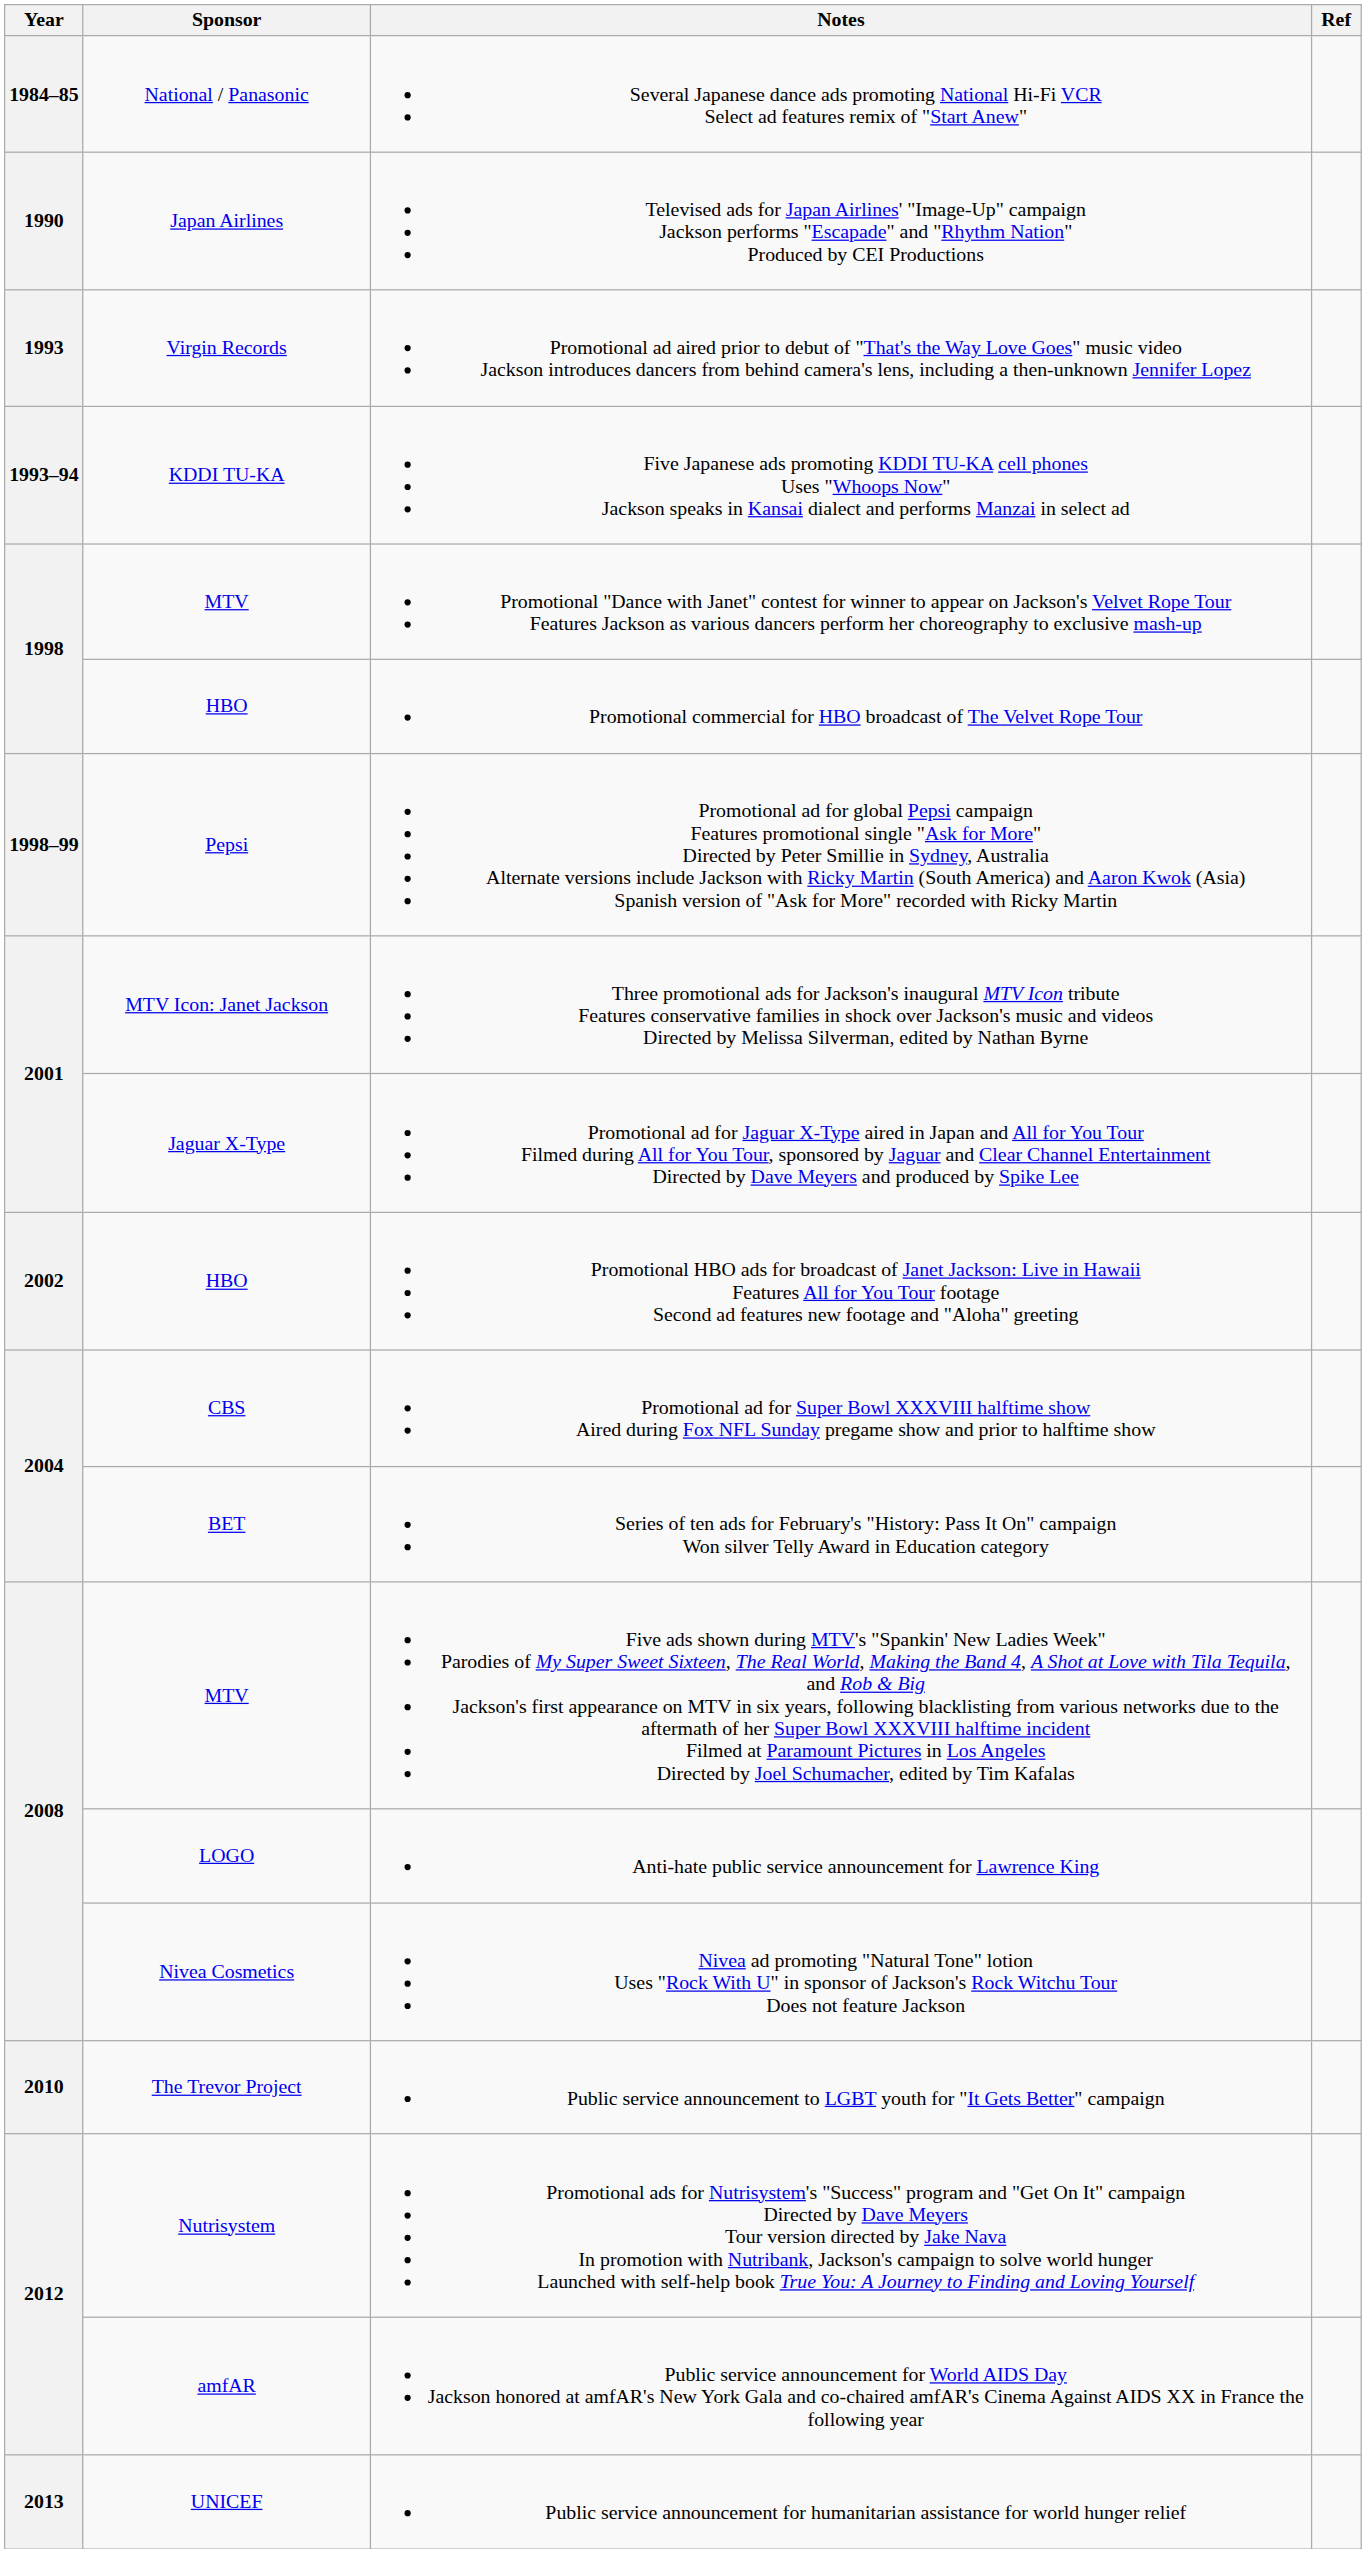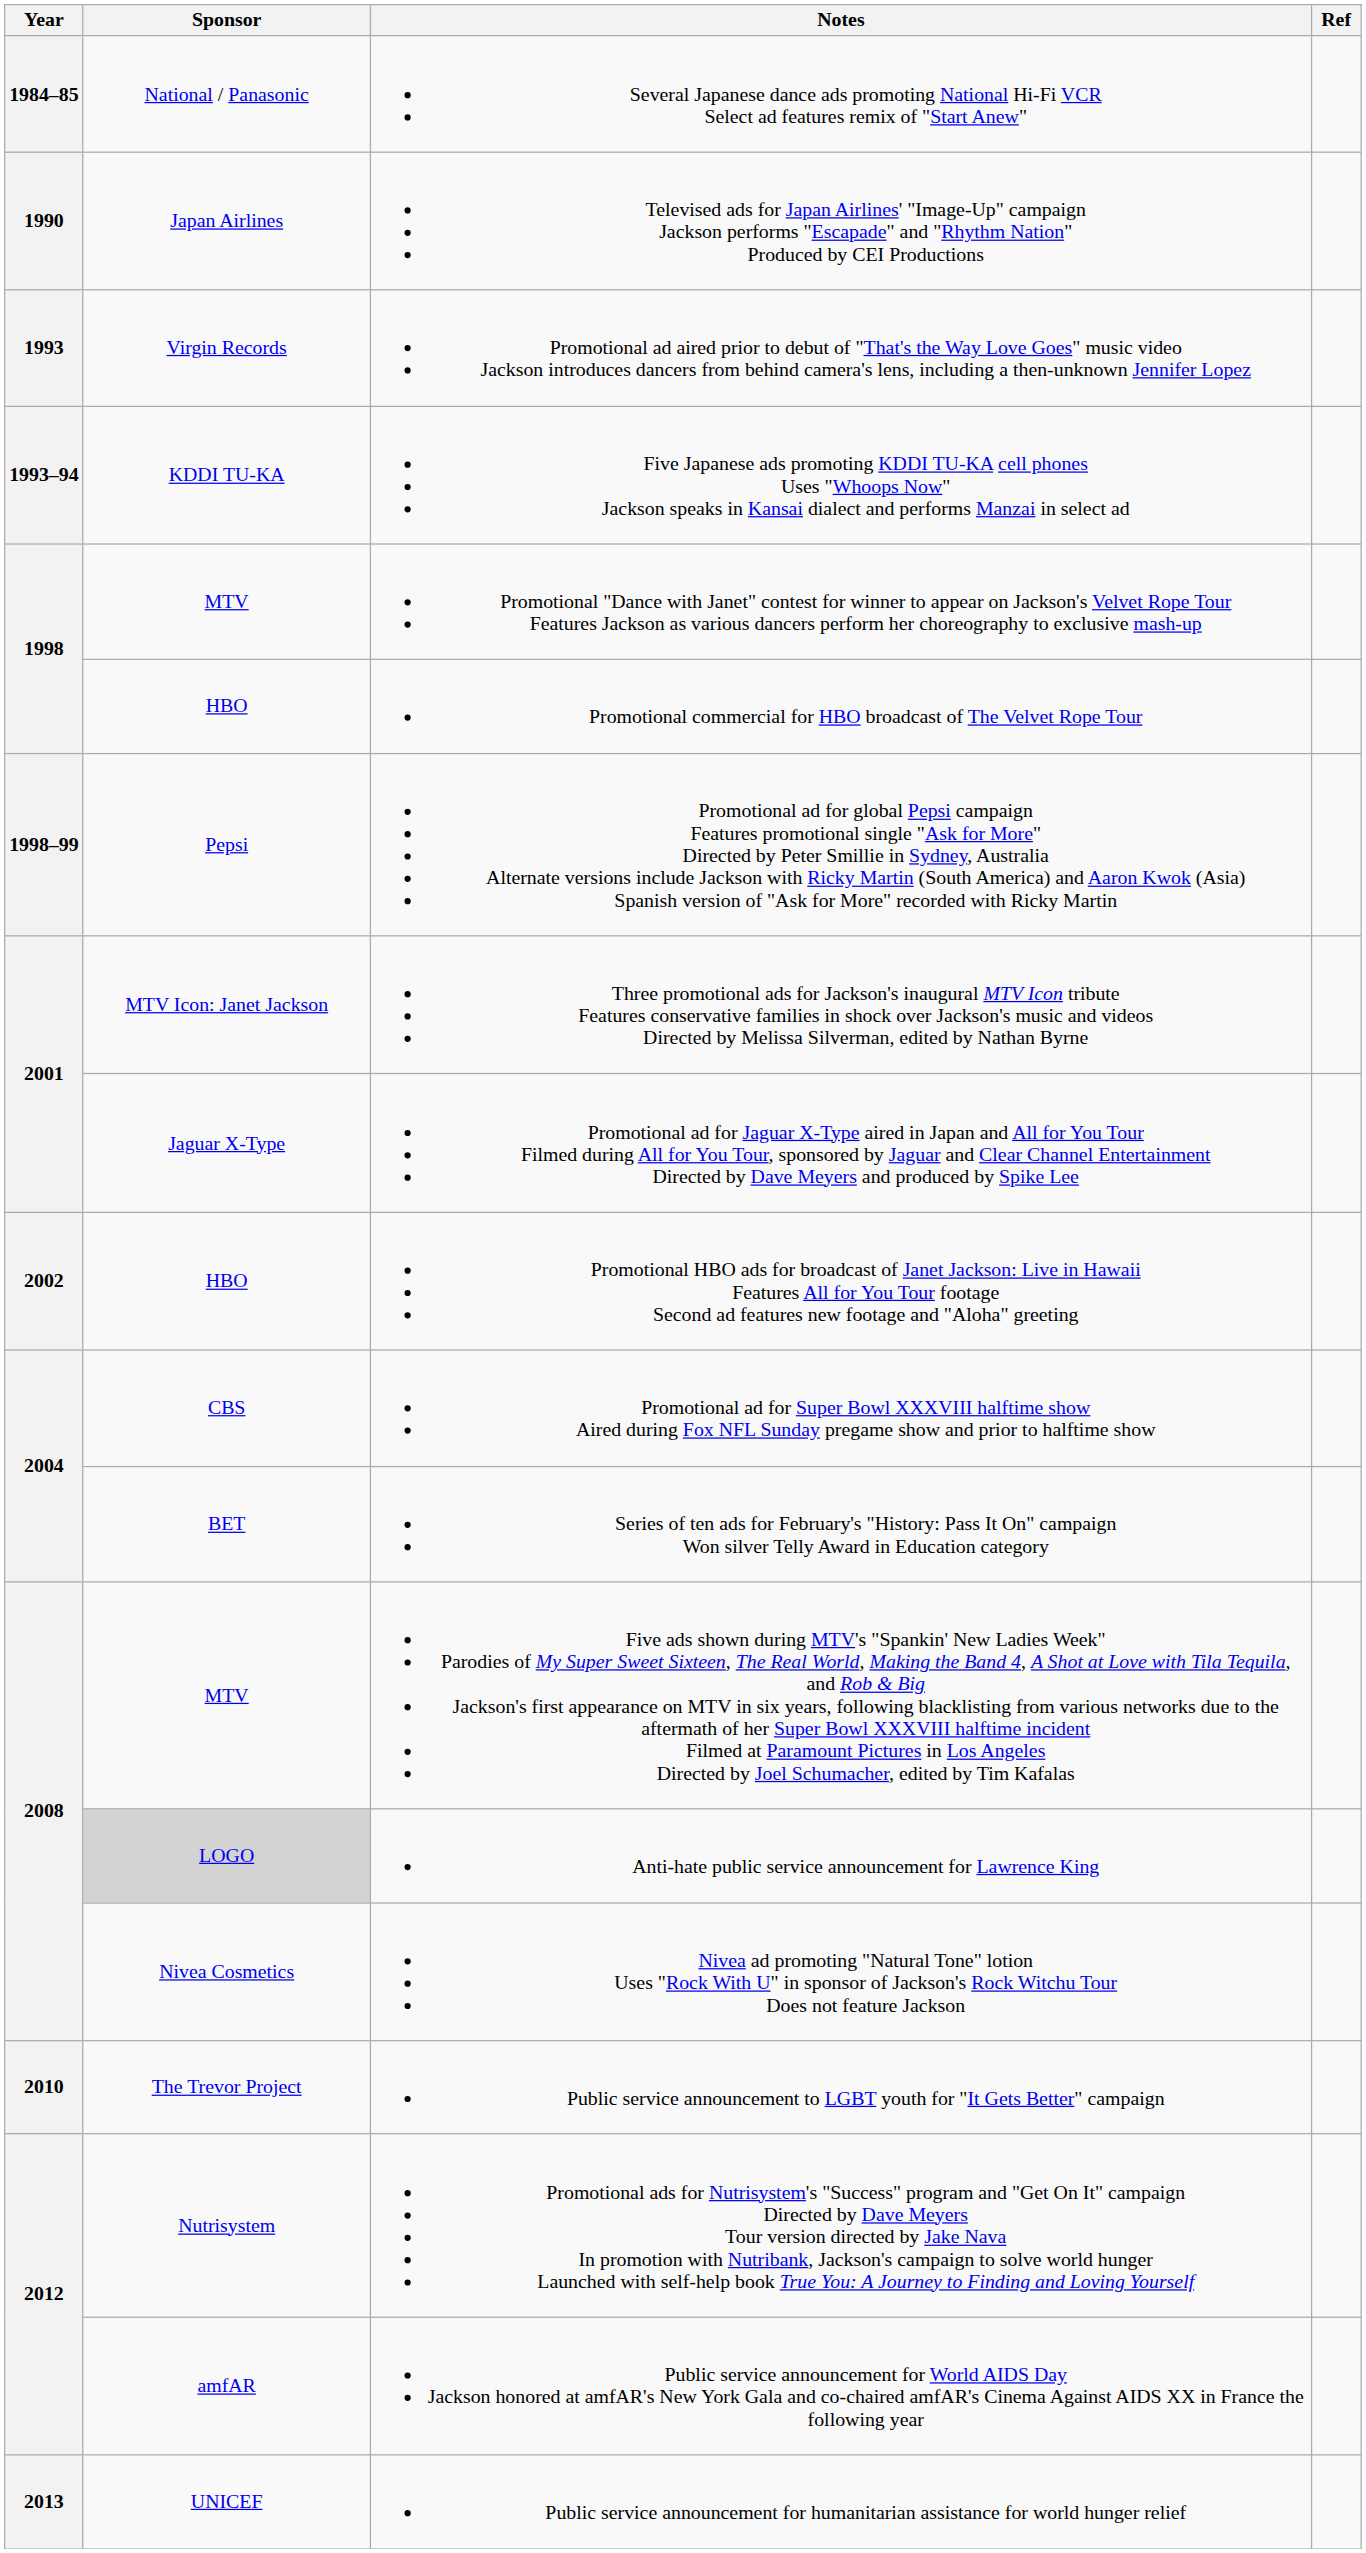Anti-hate public service announcement for Lawrence King | Sponsor: no background -> lightgrey background
